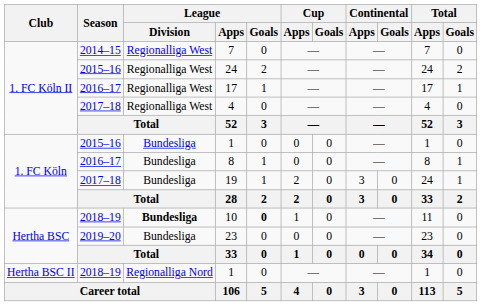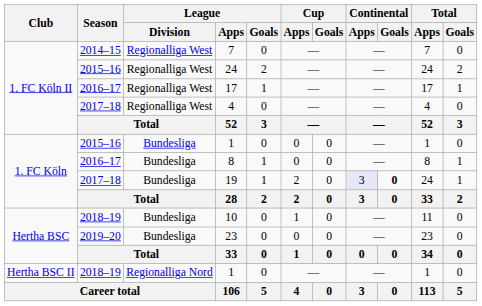19 | Continental / Apps: no background -> lavender background
19 | Continental / Goals: normal -> bold
10 | League / Division: bold -> normal
10 | League / Goals: bold -> normal
